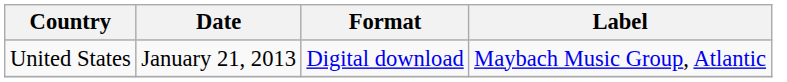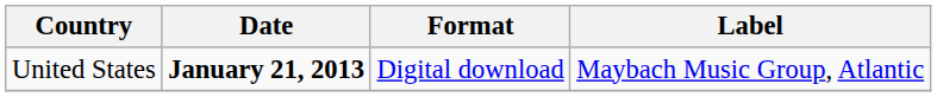United States | Date: normal -> bold
